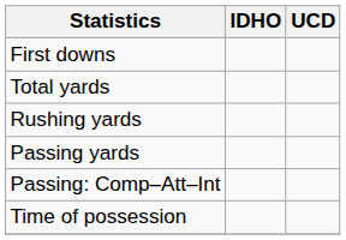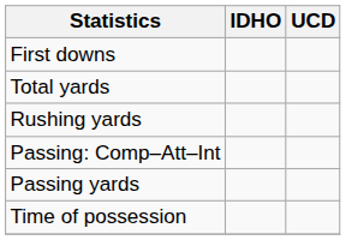rows swapped: Passing yards <-> Passing: Comp–Att–Int
